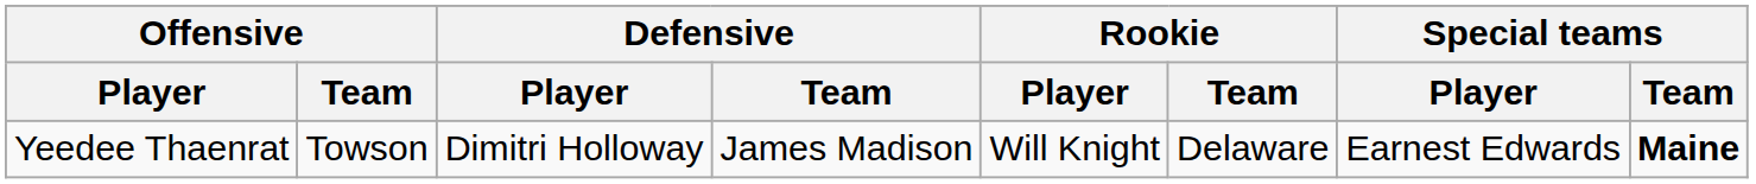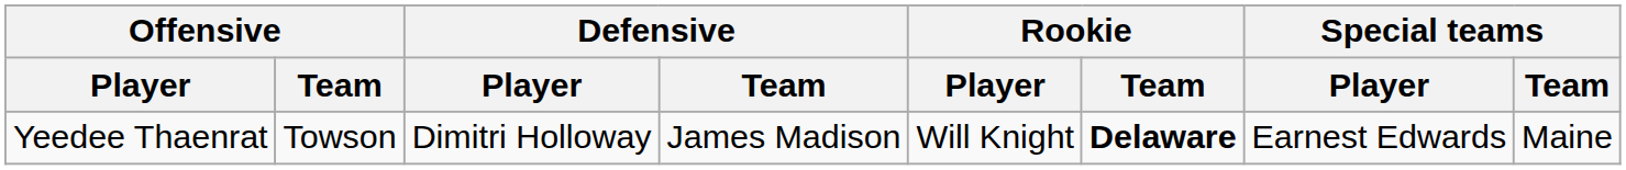Yeedee Thaenrat | Rookie / Team: normal -> bold
Yeedee Thaenrat | Special teams / Team: bold -> normal
